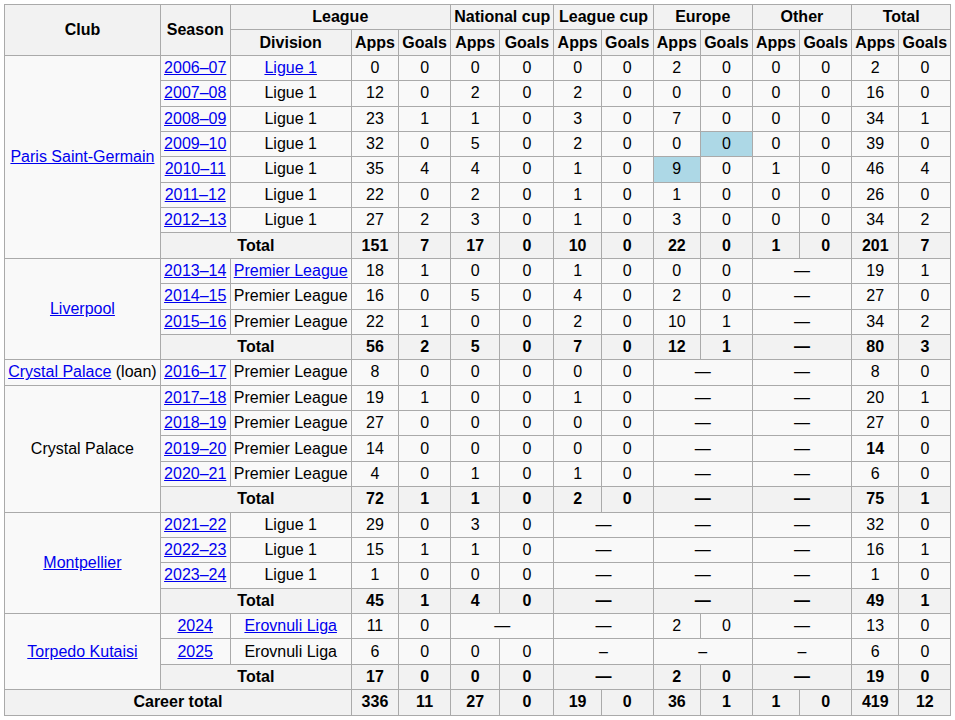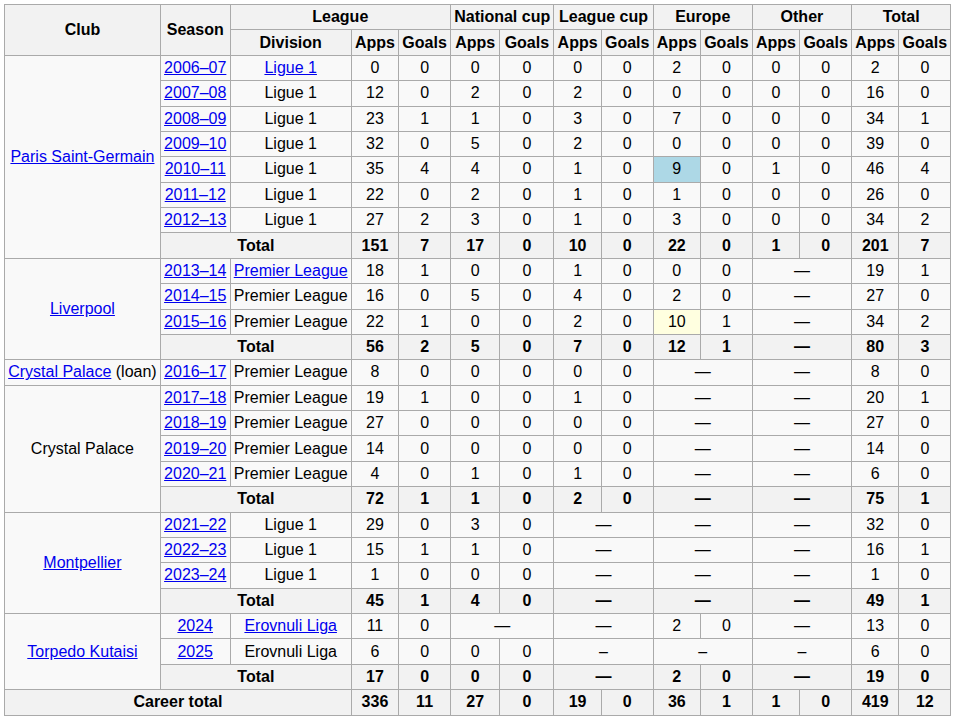2009–10 | Europe / Goals: lightblue background -> no background
2015–16 | Europe / Apps: no background -> lightyellow background
2019–20 | Total / Apps: bold -> normal
